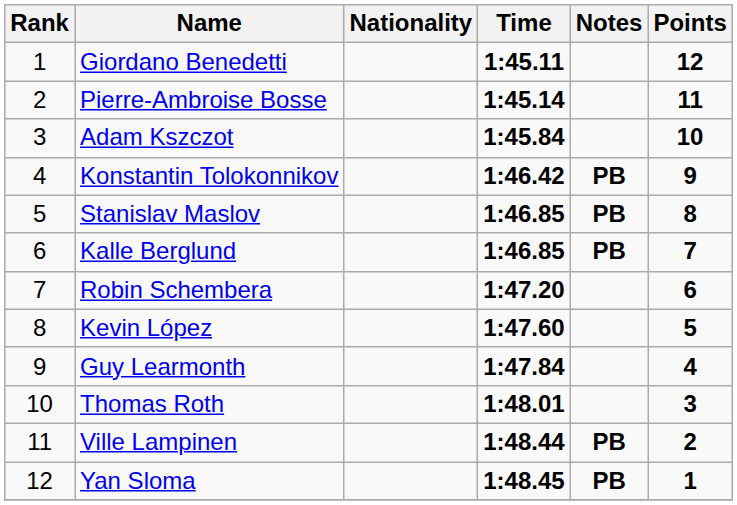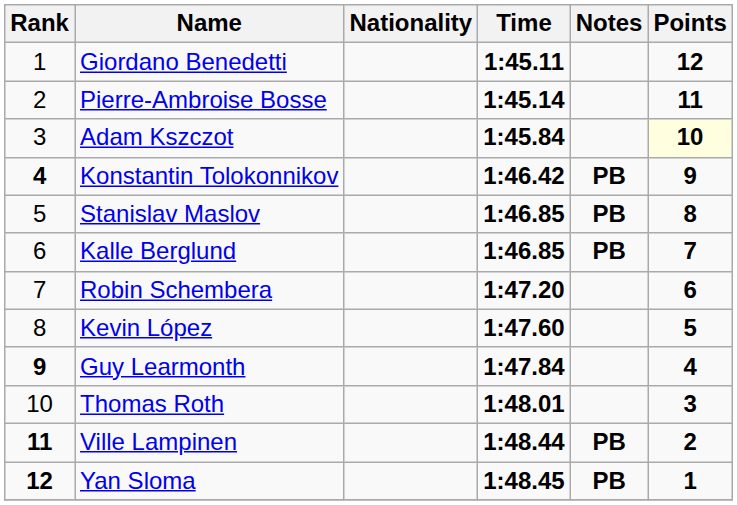Adam Kszczot | Points: no background -> lightyellow background
Konstantin Tolokonnikov | Rank: normal -> bold
Guy Learmonth | Rank: normal -> bold
Ville Lampinen | Rank: normal -> bold
Yan Sloma | Rank: normal -> bold
